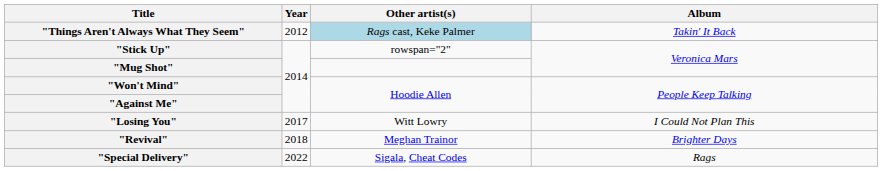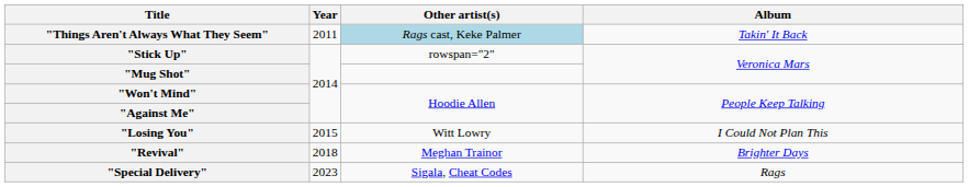"Things Aren't Always What They Seem" | Year: 2012 -> 2011
"Losing You" | Year: 2017 -> 2015
"Special Delivery" | Year: 2022 -> 2023
